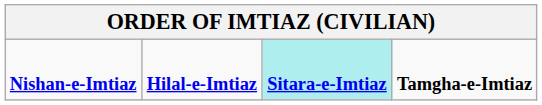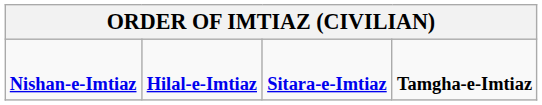Nishan-e-Imtiaz | column 3: paleturquoise background -> no background
